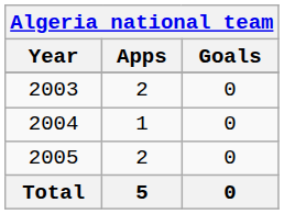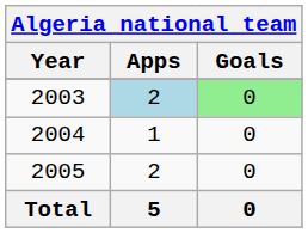2003 | Apps: no background -> lightblue background
2003 | Goals: no background -> lightgreen background
